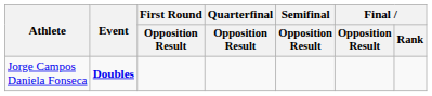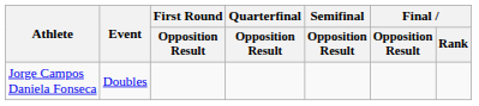Jorge Campos Daniela Fonseca | Event: bold -> normal
